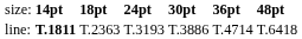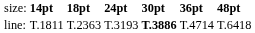line: | column 2: bold -> normal
line: | column 5: normal -> bold
